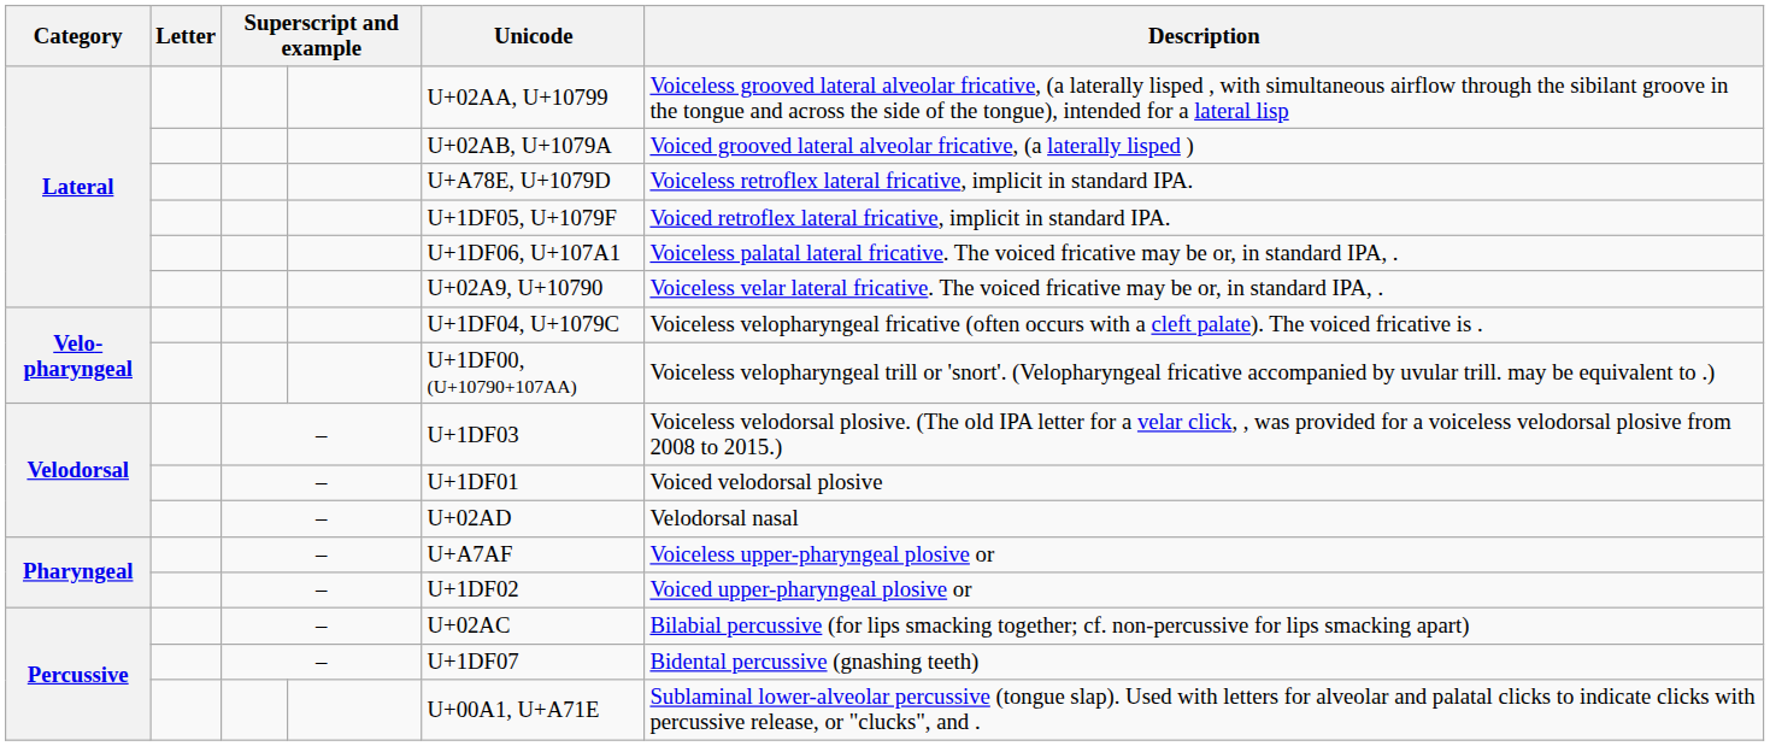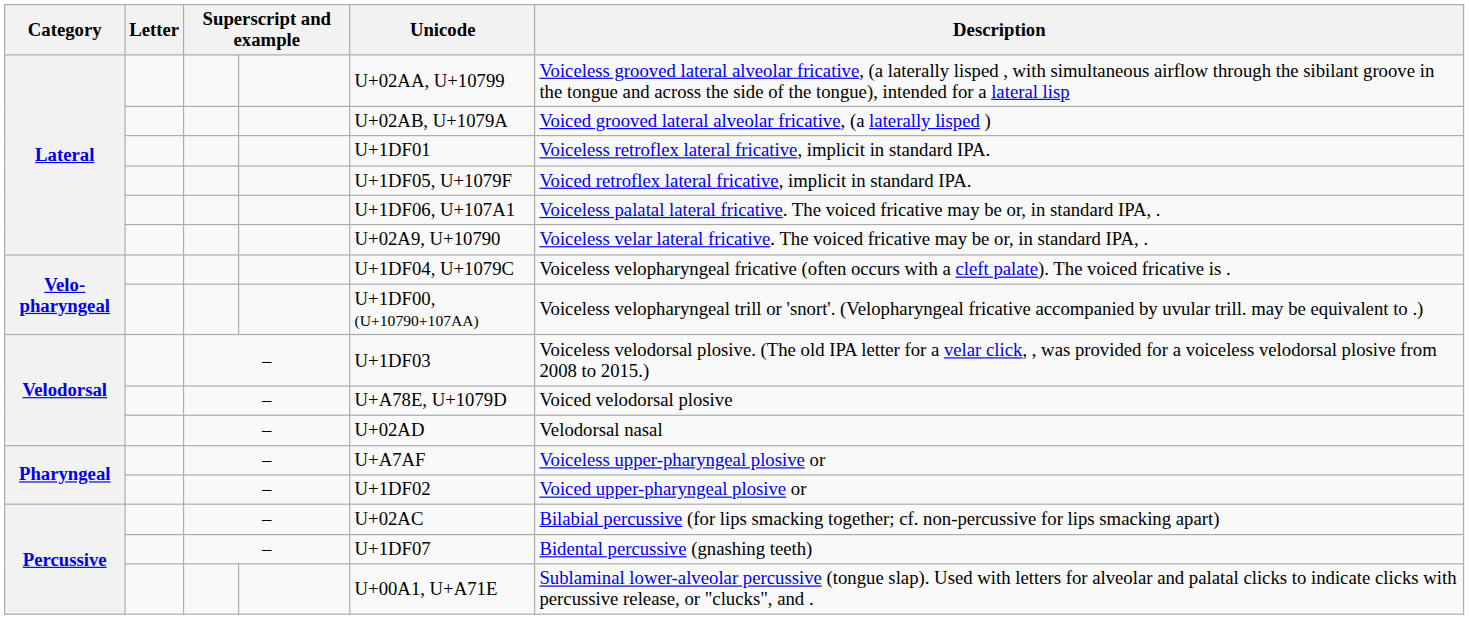row 4 | Unicode: U+A78E, U+1079D -> U+1DF01
row 11 | Unicode: U+1DF01 -> U+A78E, U+1079D
